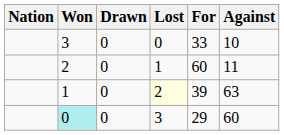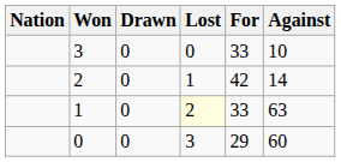row 3 | For: 60 -> 42
row 3 | Against: 11 -> 14
row 4 | For: 39 -> 33
row 5 | Won: paleturquoise background -> no background
